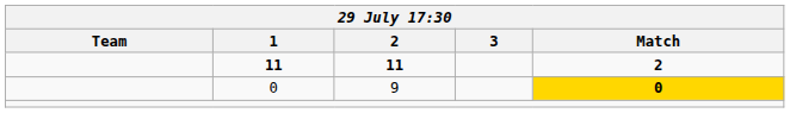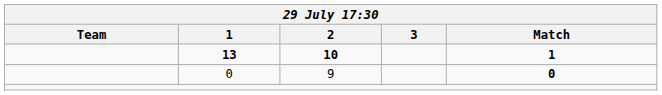row 3 | 1: 11 -> 13
row 3 | 2: 11 -> 10
row 3 | Match: 2 -> 1
row 4 | Match: gold background -> no background
